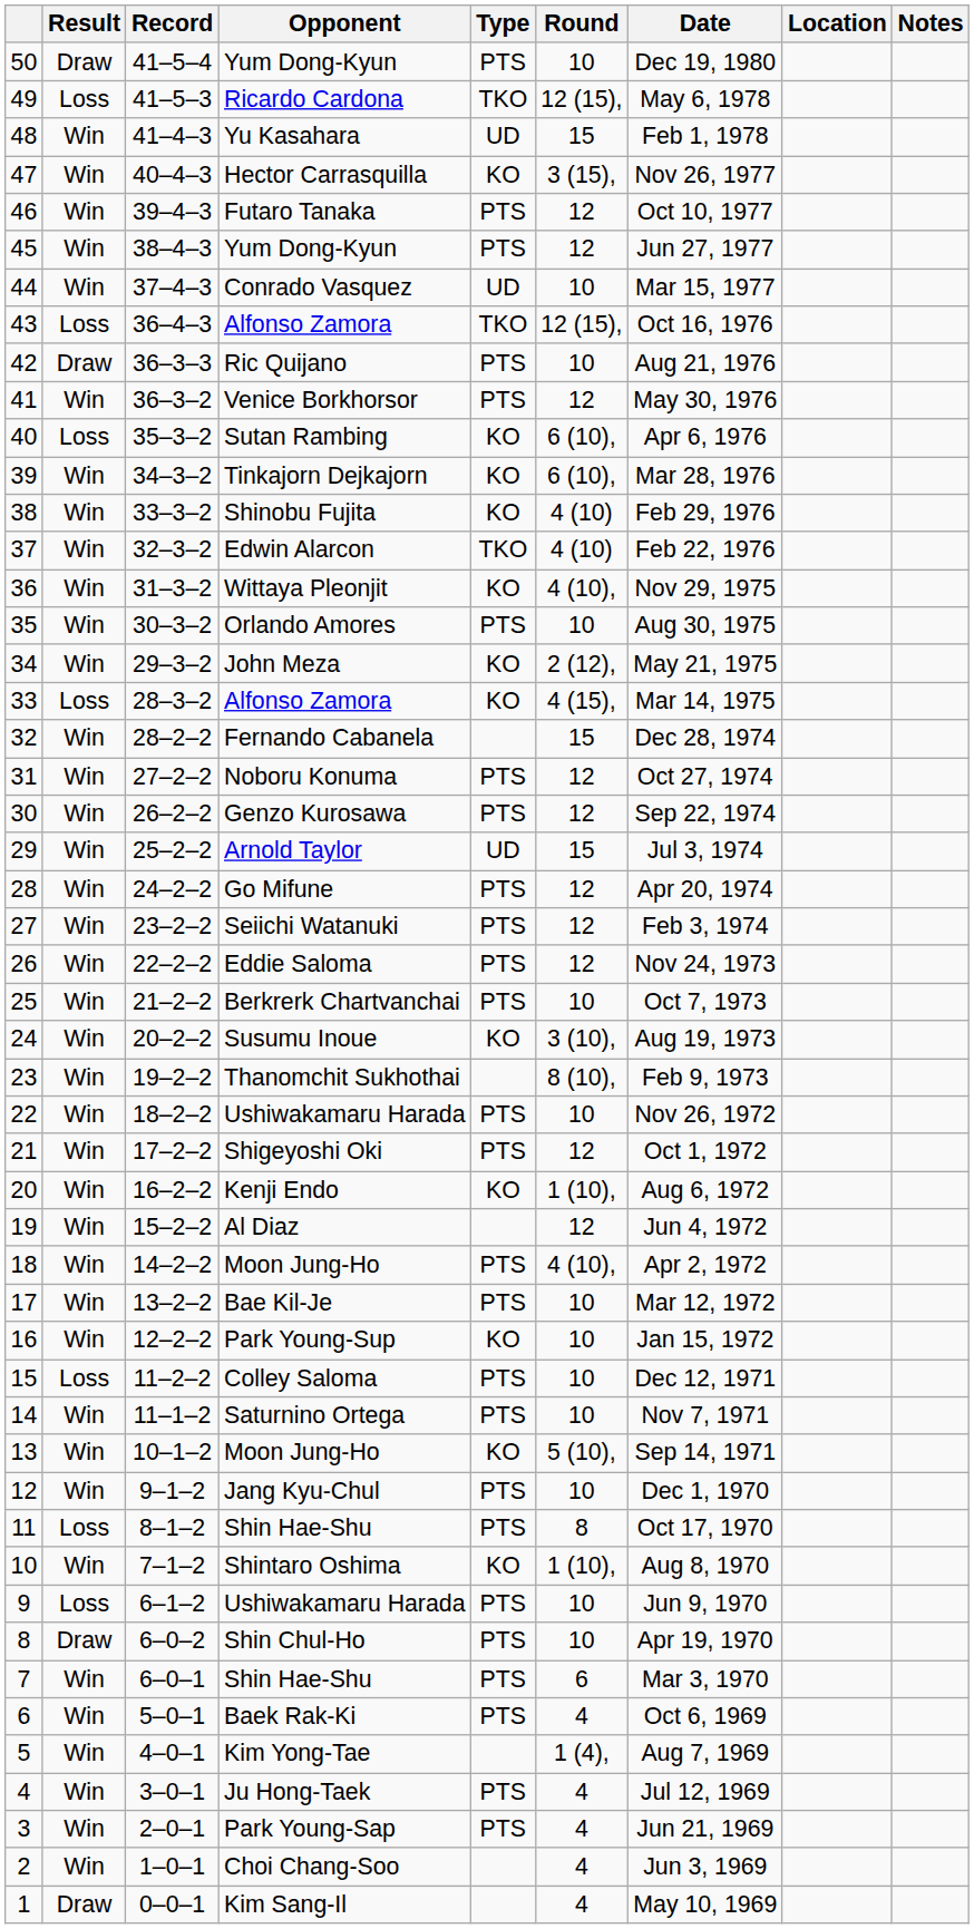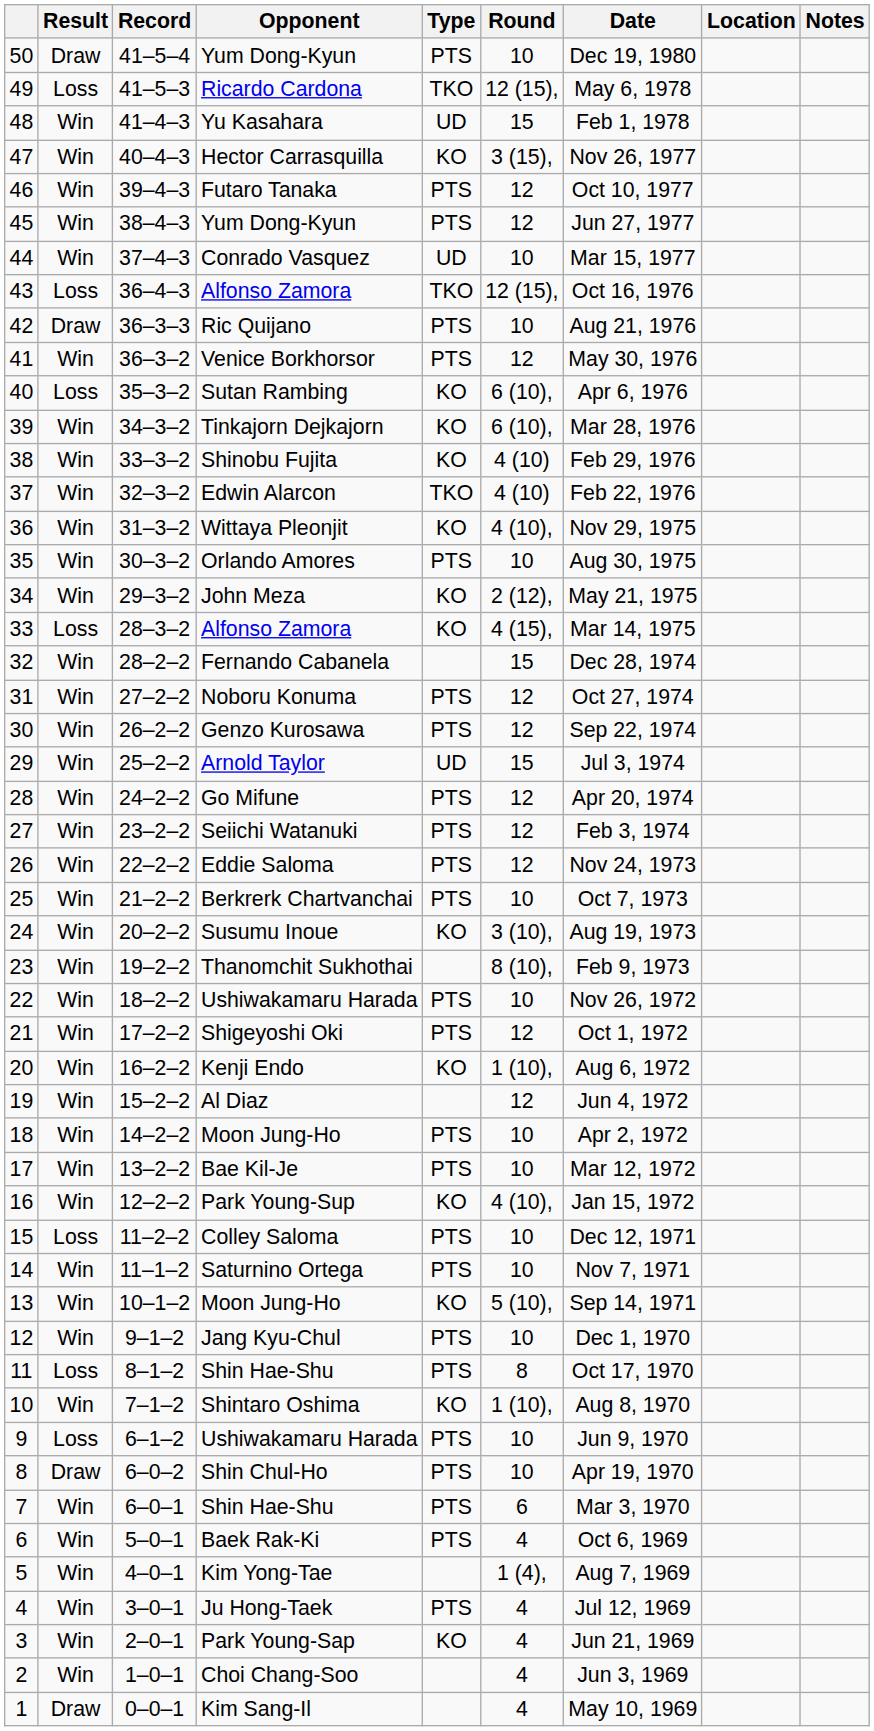18 / Moon Jung-Ho | Round: 4 (10), -> 10
Park Young-Sup | Round: 10 -> 4 (10),
Park Young-Sap | Type: PTS -> KO
